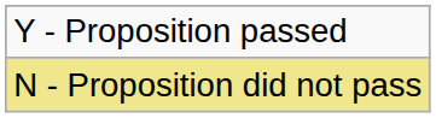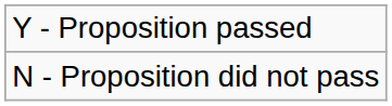row 2 | column 1: khaki background -> no background
